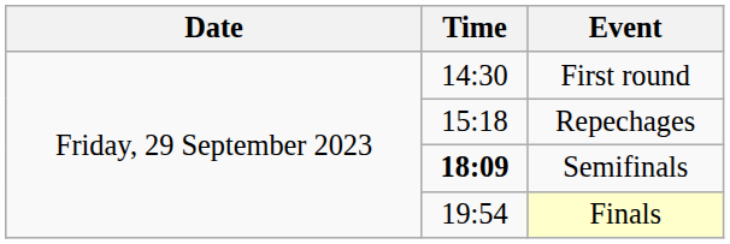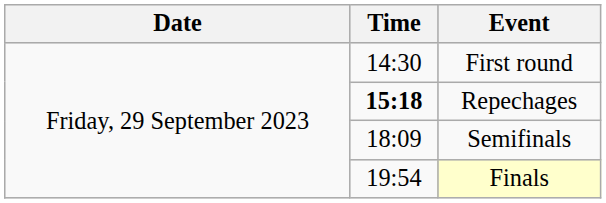Repechages | Time: normal -> bold
Semifinals | Time: bold -> normal
